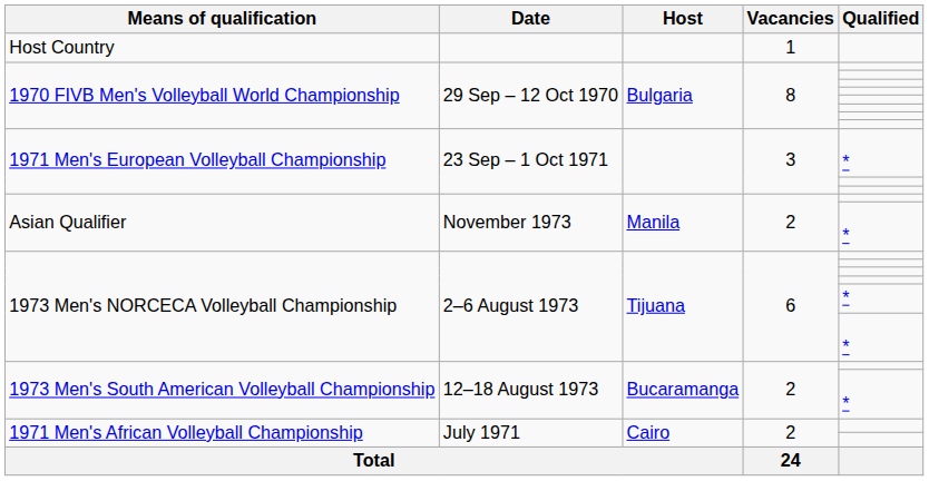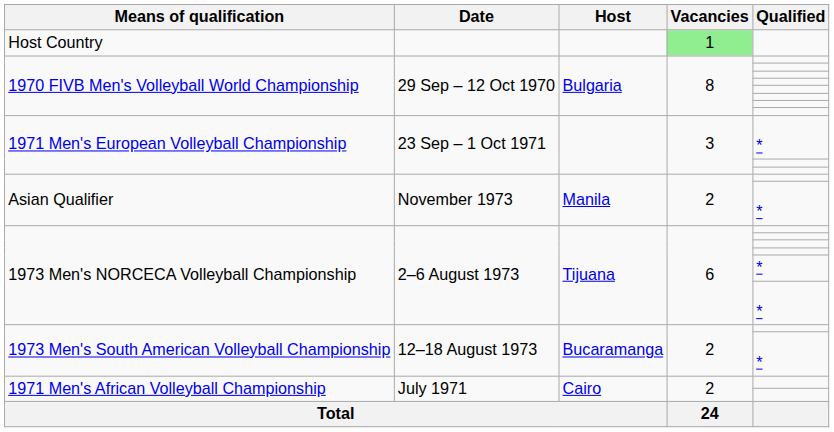Host Country | Vacancies: no background -> lightgreen background
